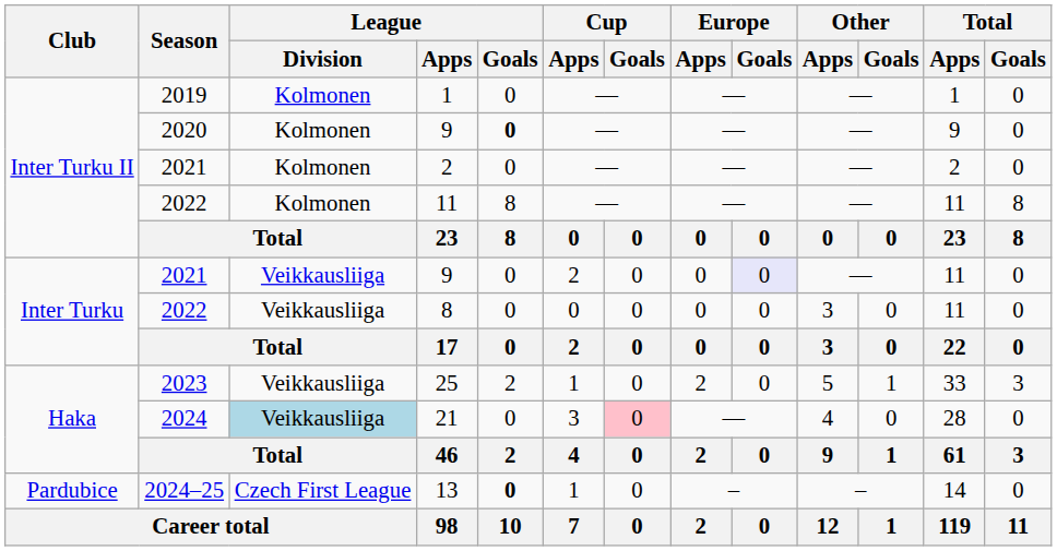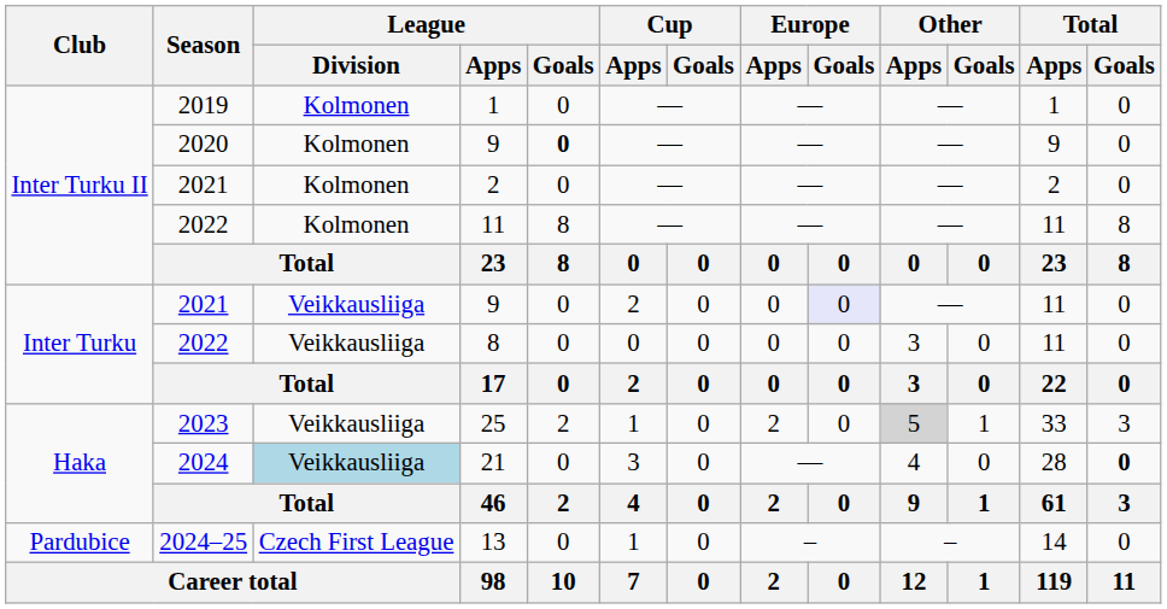25 | Other / Apps: no background -> lightgrey background
21 | Cup / Goals: pink background -> no background
21 | Total / Goals: normal -> bold
13 | League / Goals: bold -> normal
